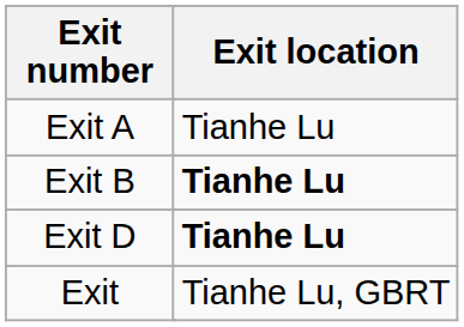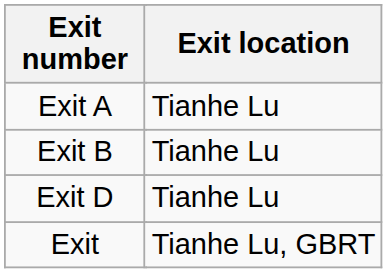Exit B | Exit location: bold -> normal
Exit D | Exit location: bold -> normal
